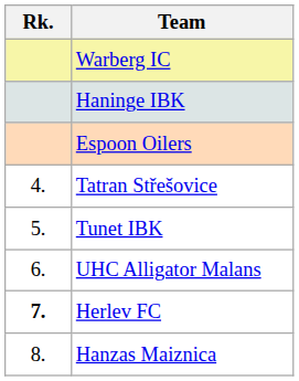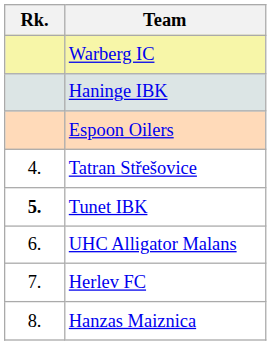Tunet IBK | Rk.: normal -> bold
Herlev FC | Rk.: bold -> normal
